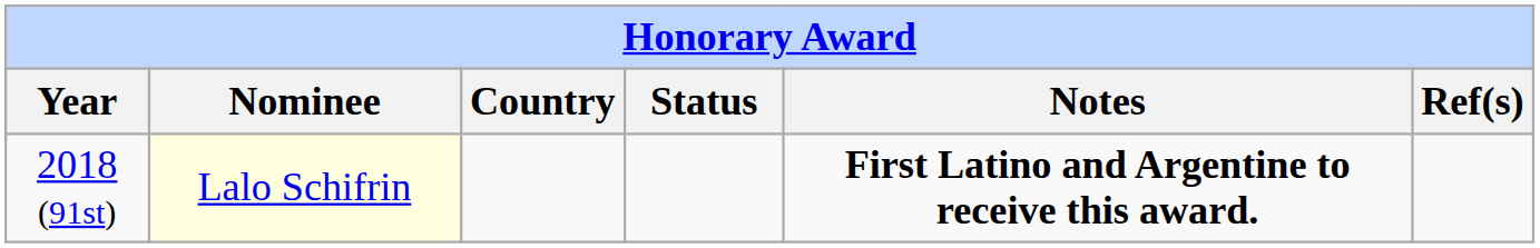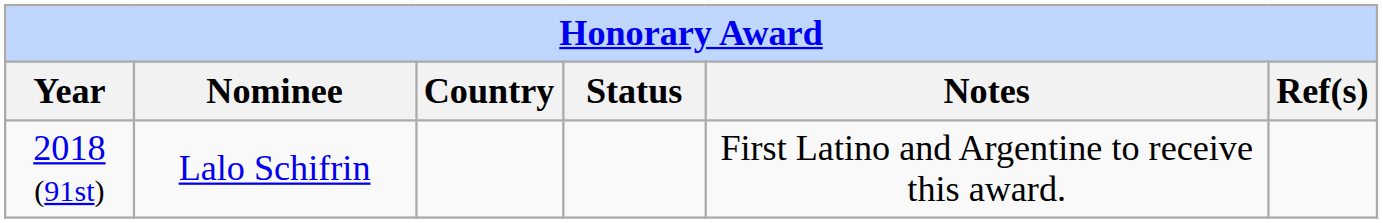2018 (91st) | Nominee: lightyellow background -> no background
2018 (91st) | Notes: bold -> normal
